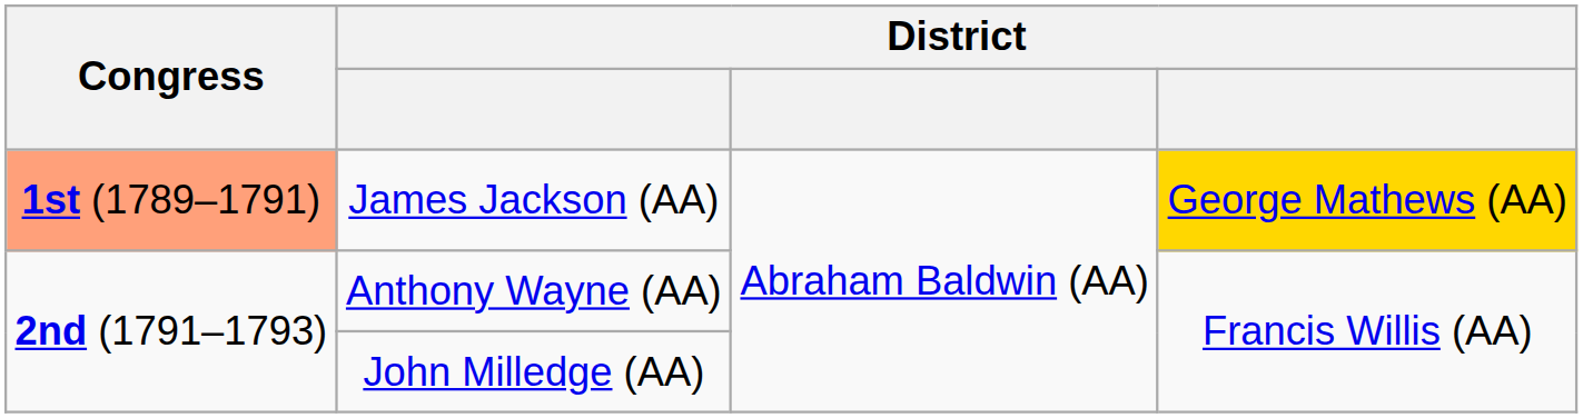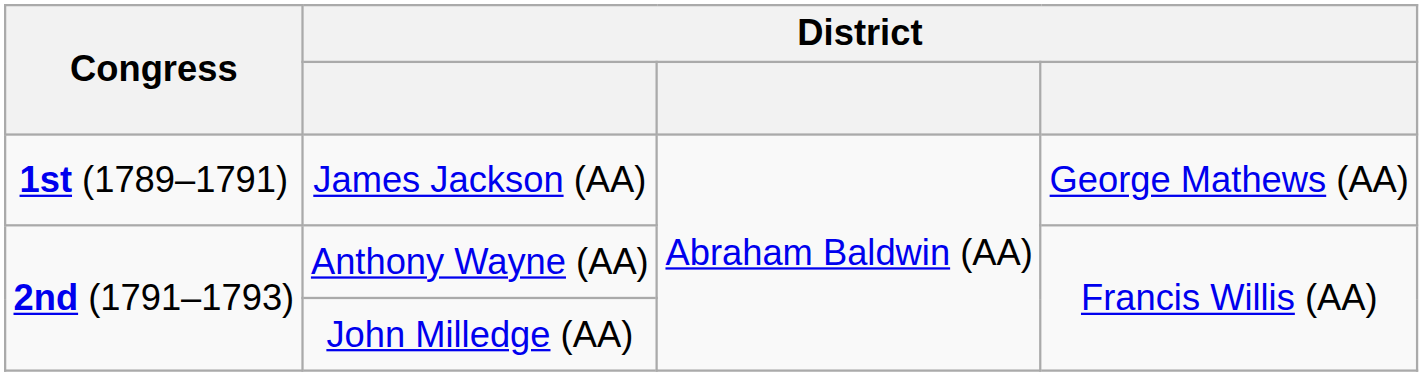James Jackson (AA) | Congress: lightsalmon background -> no background
James Jackson (AA) | column 4: gold background -> no background
